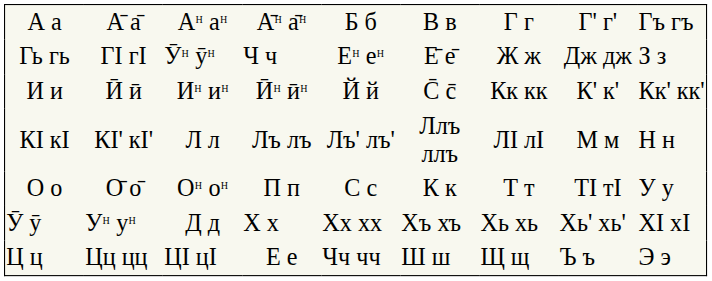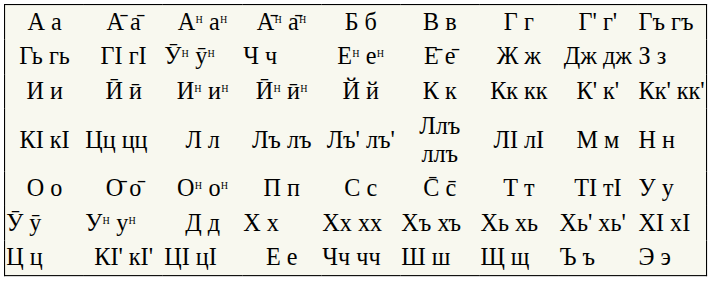И и | column 6: C̄ c̄ -> К к
КӀ кӀ | column 2: КӀ' кӀ' -> Цц цц
О о | column 6: К к -> C̄ c̄
Ц ц | column 2: Цц цц -> КӀ' кӀ'
